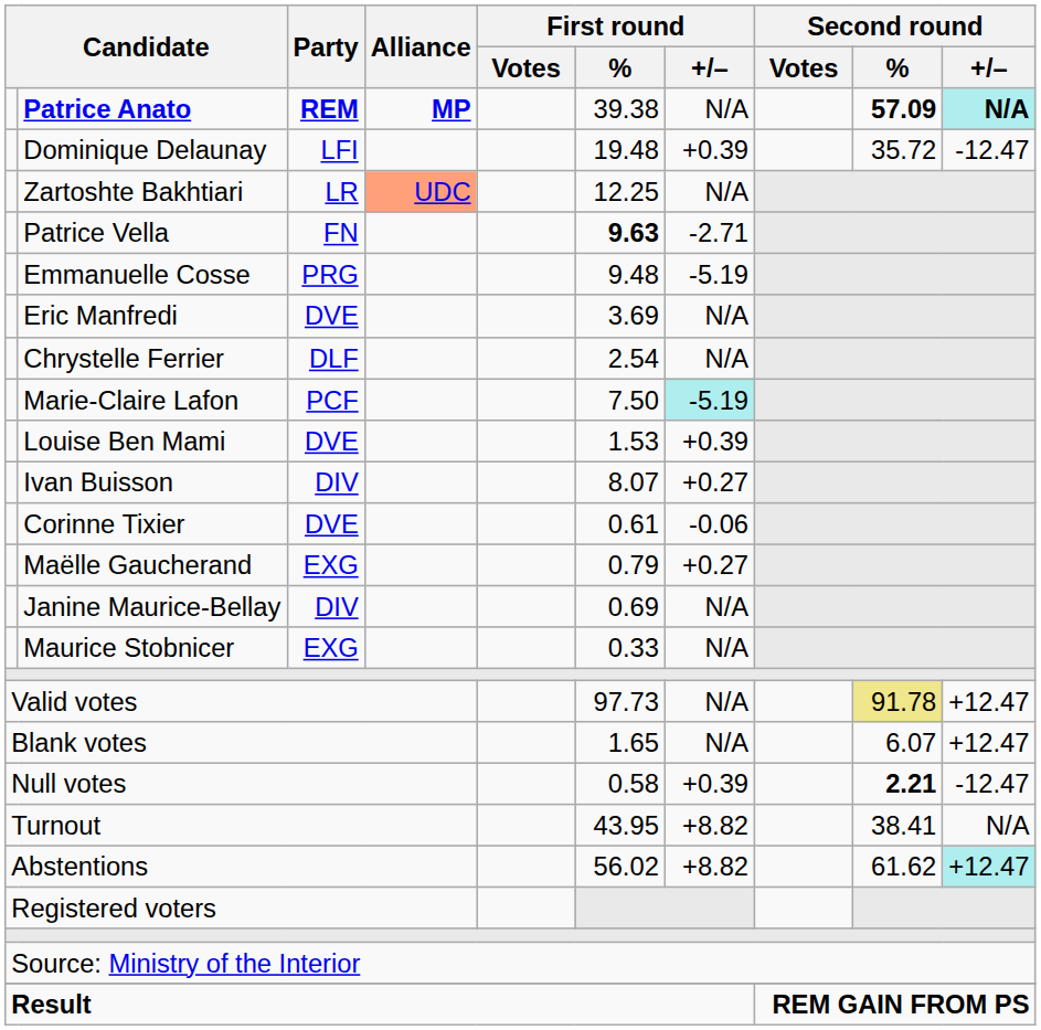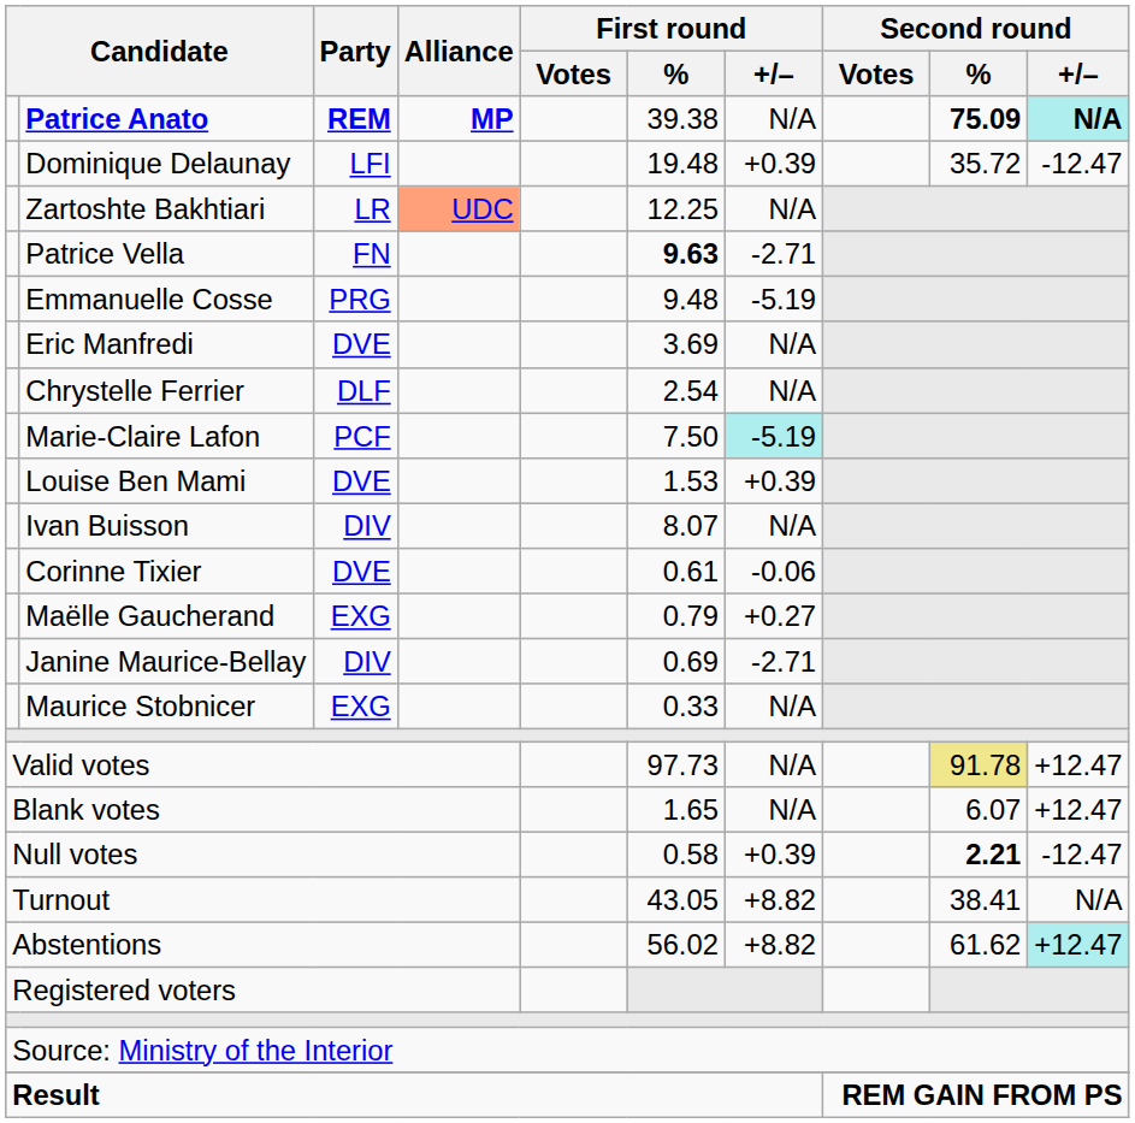Patrice Anato | Second round / %: 57.09 -> 75.09
Ivan Buisson | First round / +/–: +0.27 -> N/A
Janine Maurice-Bellay | First round / +/–: N/A -> -2.71
Turnout | First round / %: 43.95 -> 43.05
